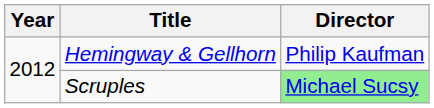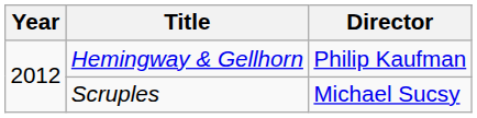Scruples | Director: lightgreen background -> no background
